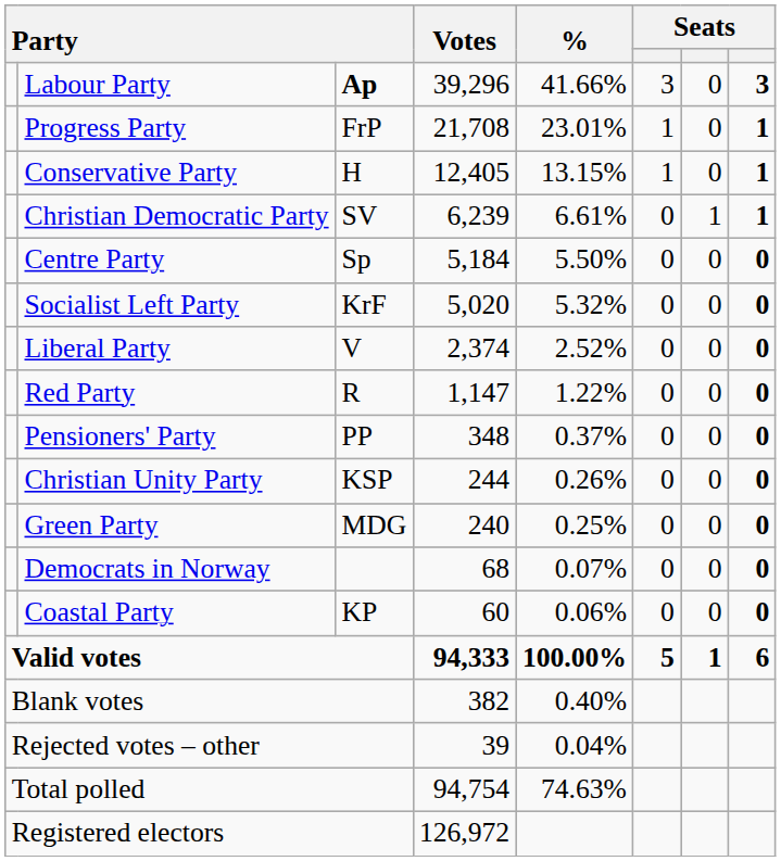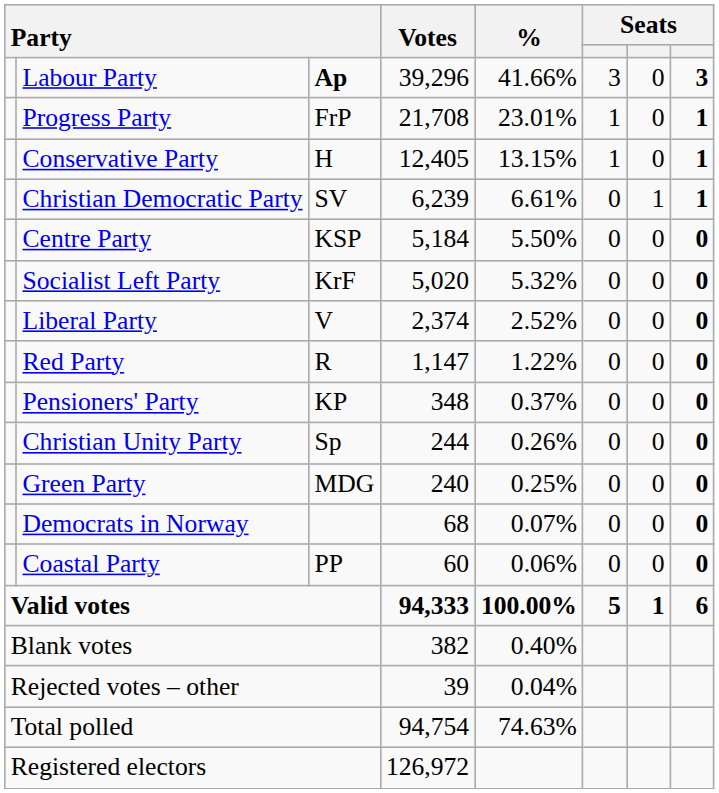Centre Party | column 3: Sp -> KSP
Pensioners' Party | column 3: PP -> KP
Christian Unity Party | column 3: KSP -> Sp
Coastal Party | column 3: KP -> PP
